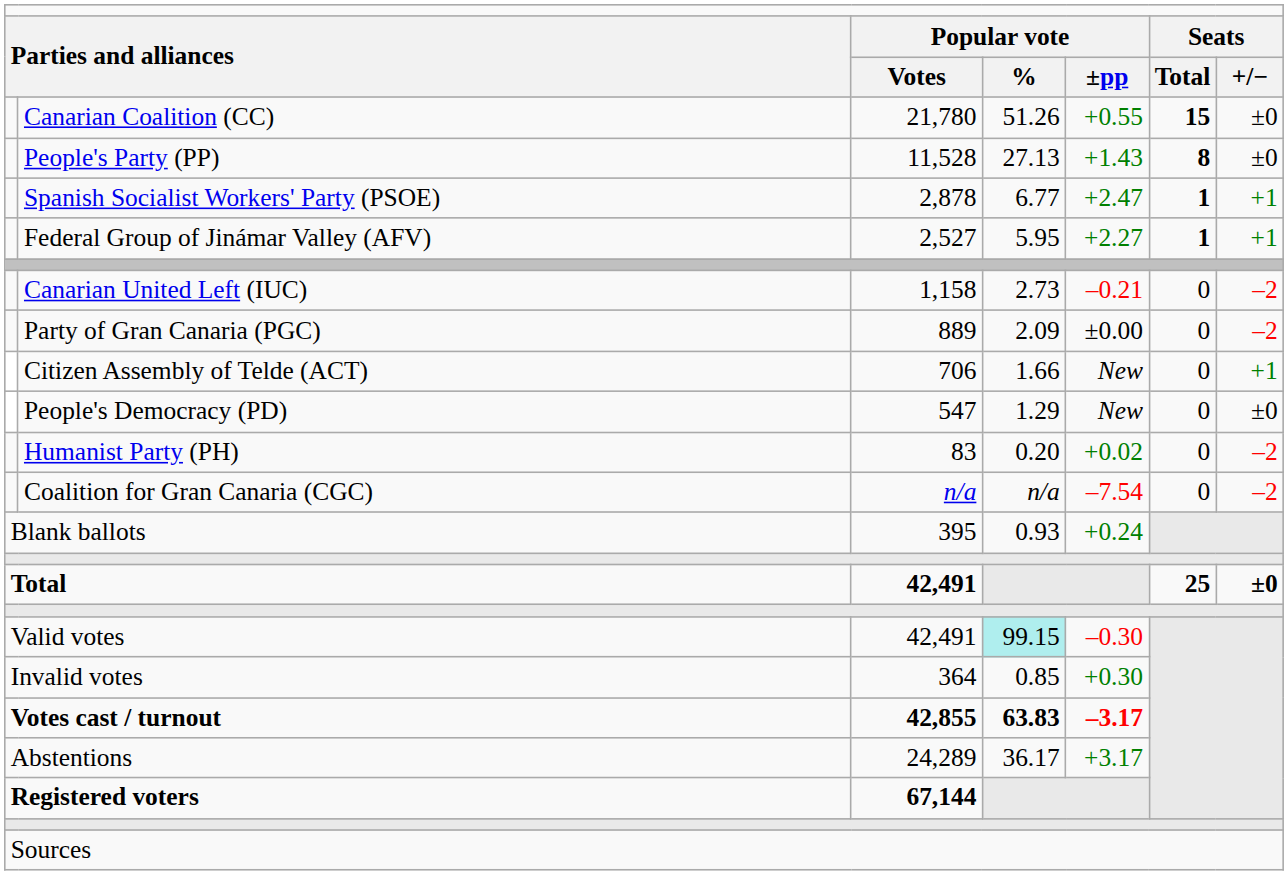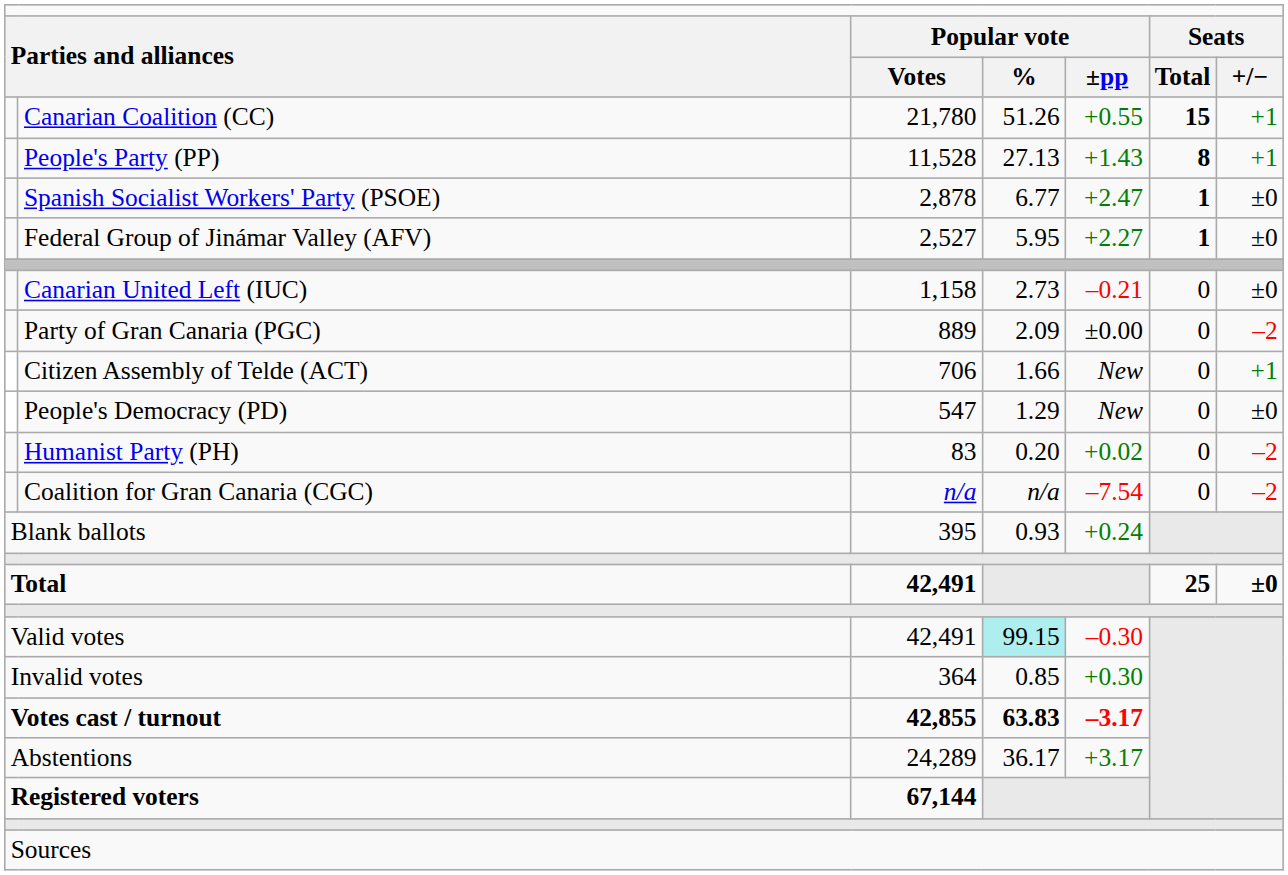Canarian Coalition (CC) | column 7: ±0 -> +1
People's Party (PP) | column 7: ±0 -> +1
Spanish Socialist Workers' Party (PSOE) | column 7: +1 -> ±0
Federal Group of Jinámar Valley (AFV) | column 7: +1 -> ±0
Canarian United Left (IUC) | column 7: –2 -> ±0
